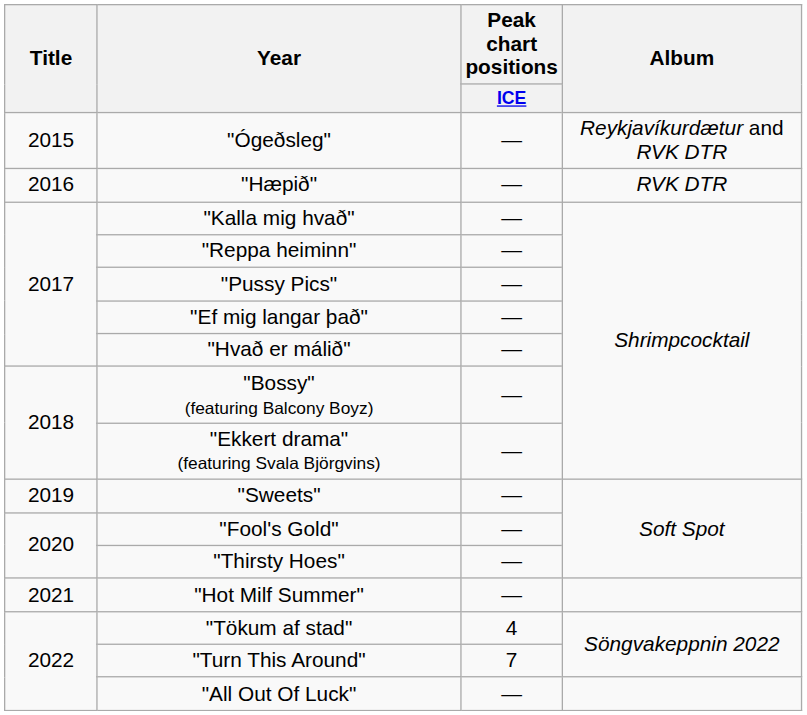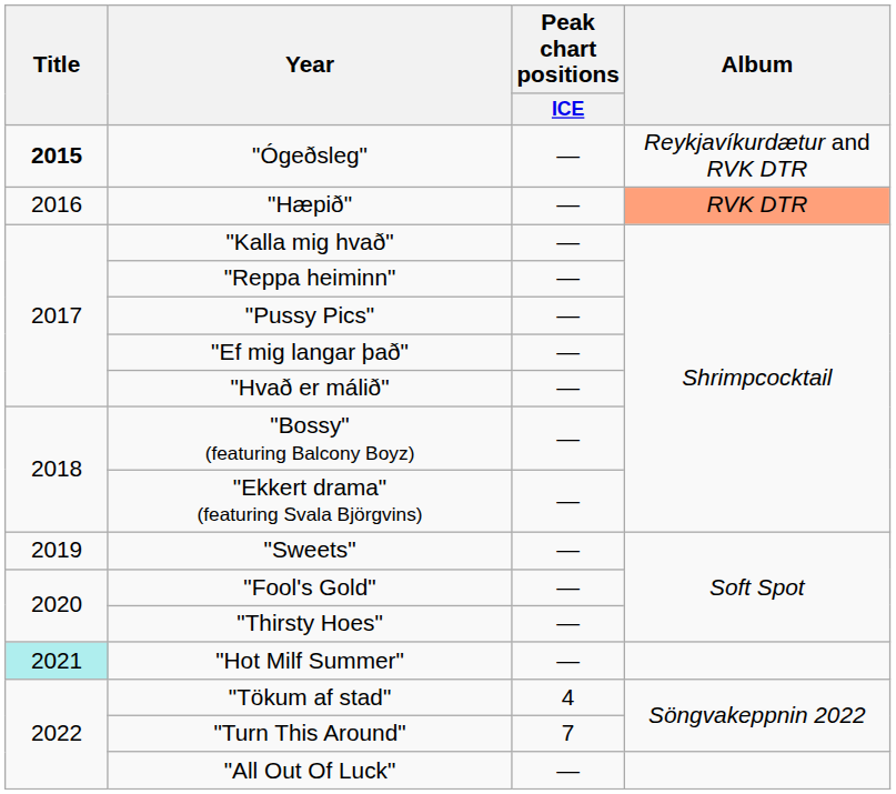"Ógeðsleg" | Title: normal -> bold
"Hæpið" | Album: no background -> lightsalmon background
"Hot Milf Summer" | Title: no background -> paleturquoise background
